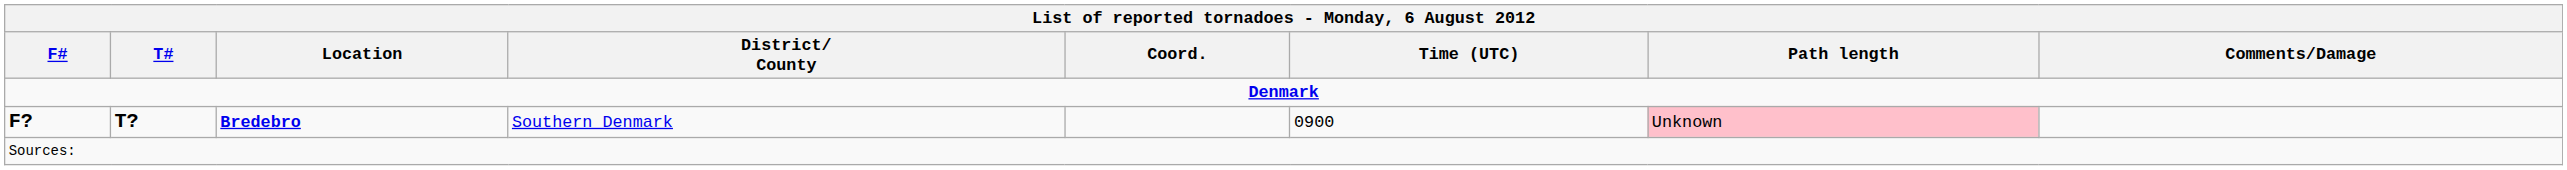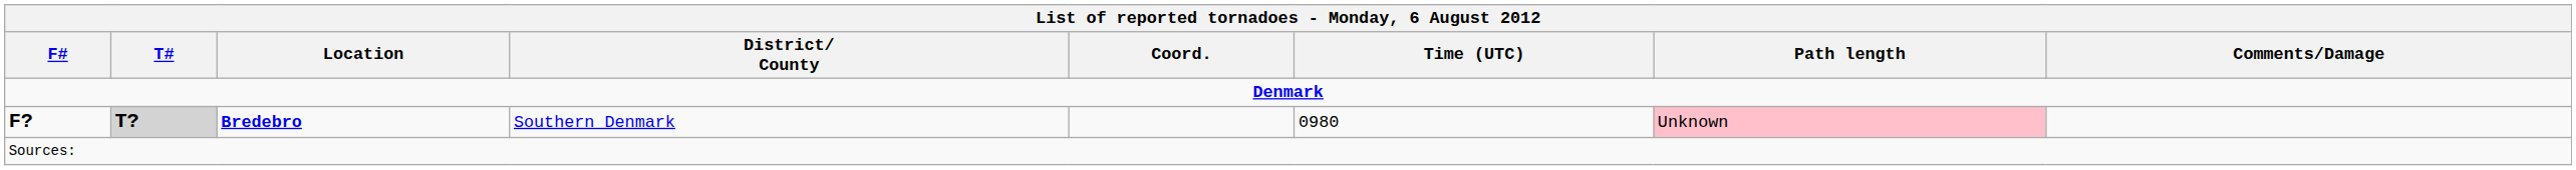F? | T#: no background -> lightgrey background
F? | Time (UTC): 0900 -> 0980
